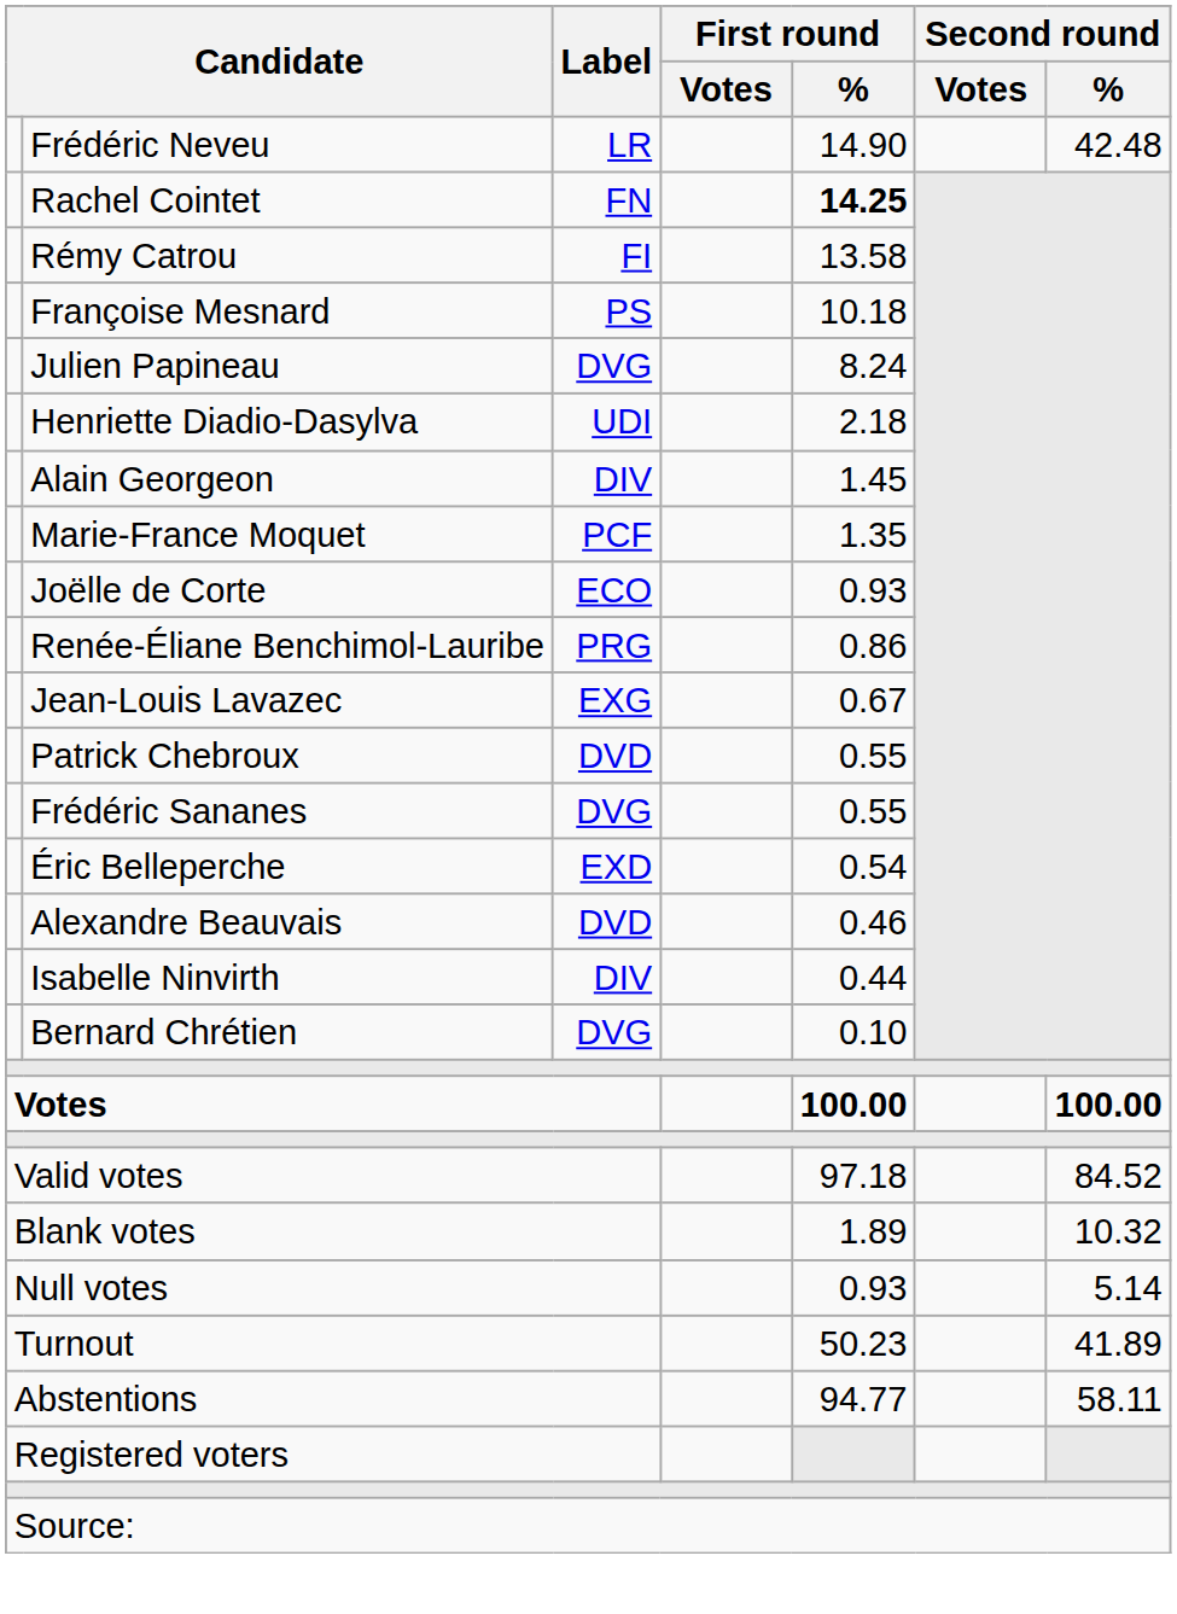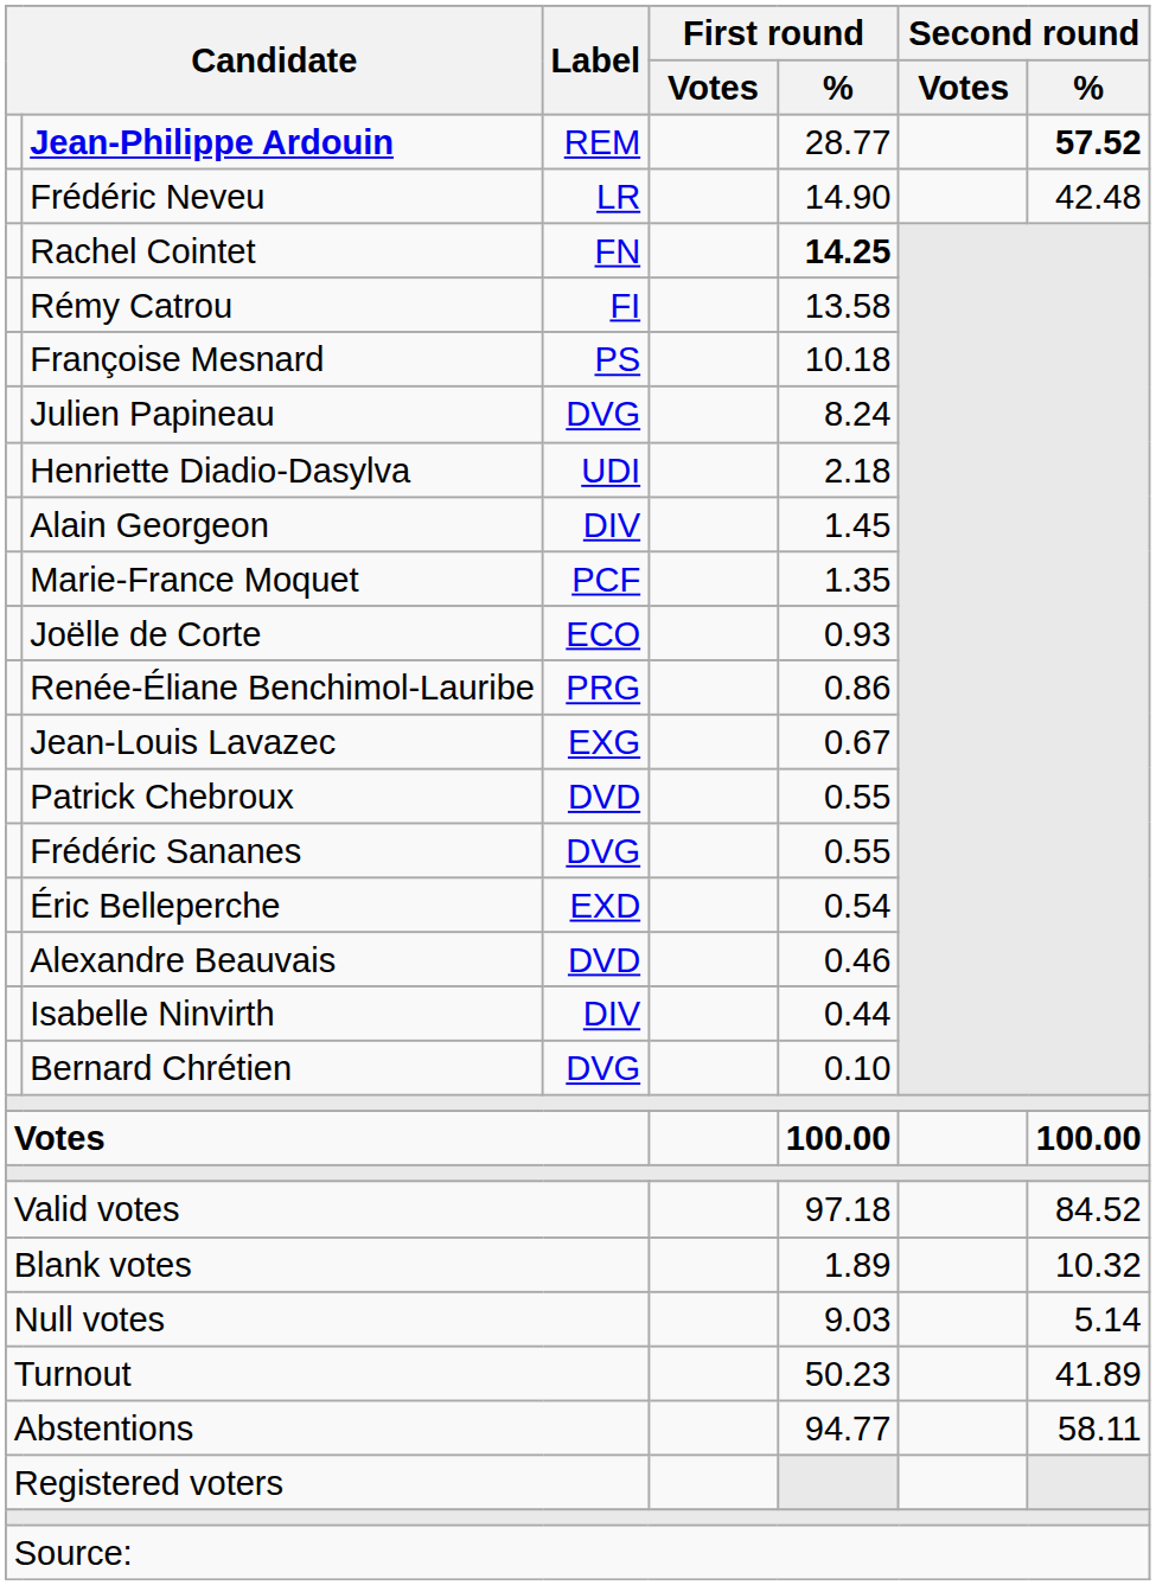+ row: Jean-Philippe Ardouin | REM | 28.77 | 57.52
Null votes | First round / %: 0.93 -> 9.03
